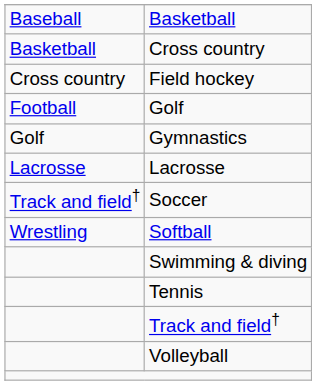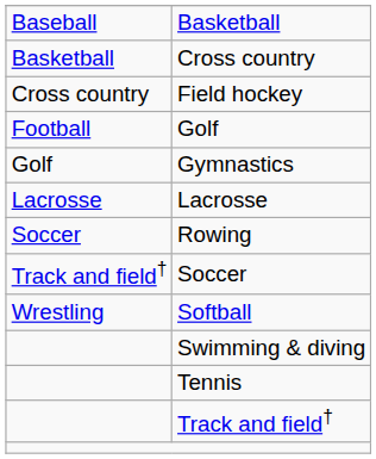+ row: Soccer | Rowing
- row: Volleyball
